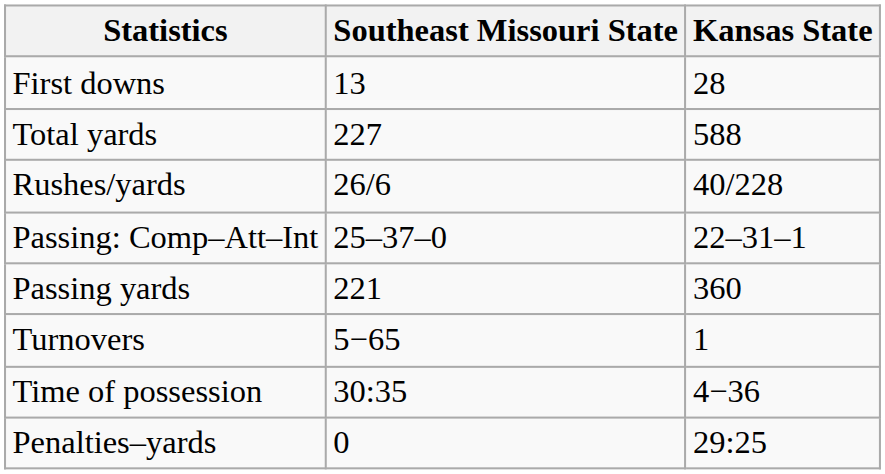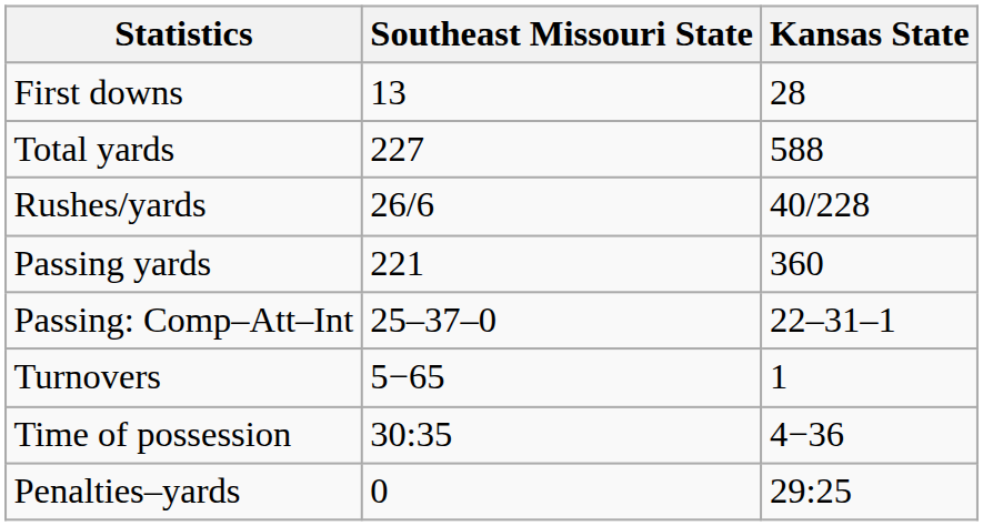rows swapped: Passing yards <-> Passing: Comp–Att–Int
